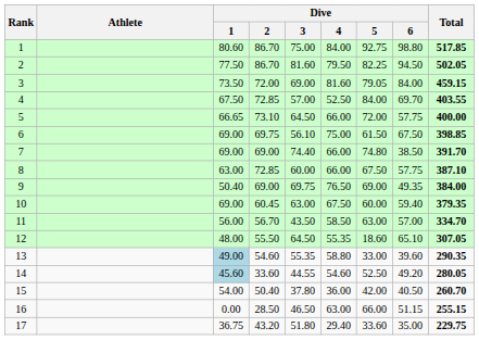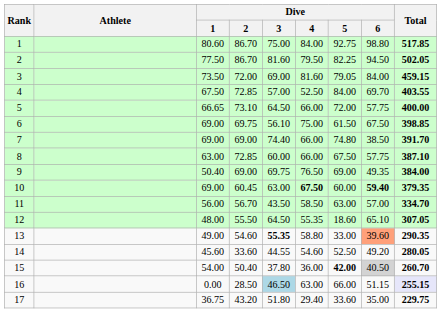10 | Dive / 4: normal -> bold
10 | Dive / 6: normal -> bold
13 | Dive / 1: lightblue background -> no background
13 | Dive / 3: normal -> bold
13 | Dive / 6: no background -> lightsalmon background
14 | Dive / 1: lightblue background -> no background
15 | Dive / 5: normal -> bold
15 | Dive / 6: no background -> lightgrey background
16 | Dive / 3: no background -> lightblue background
16 | Total: no background -> lavender background
